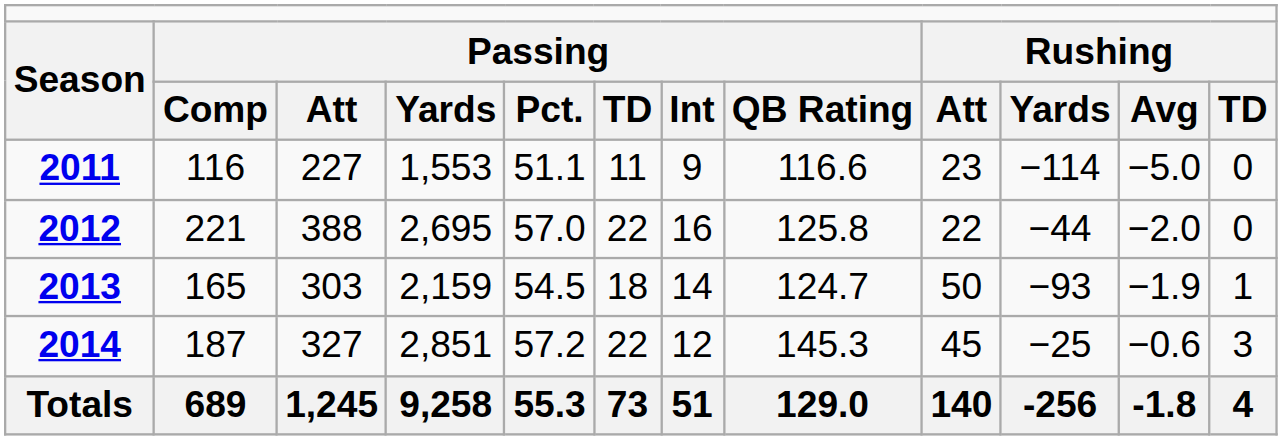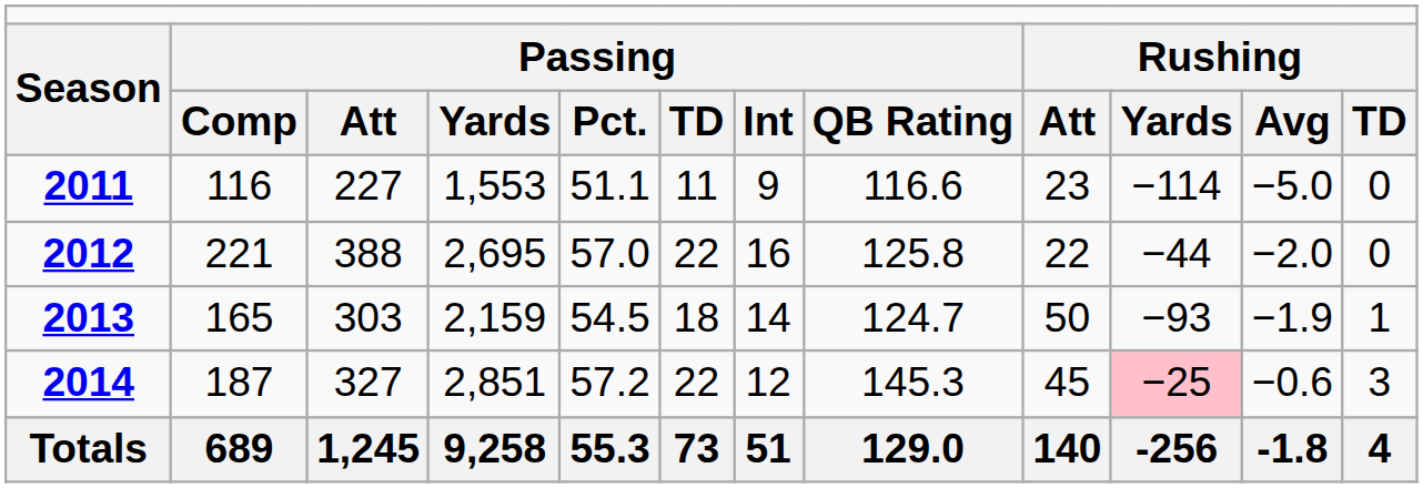2014 | column 10: no background -> pink background
